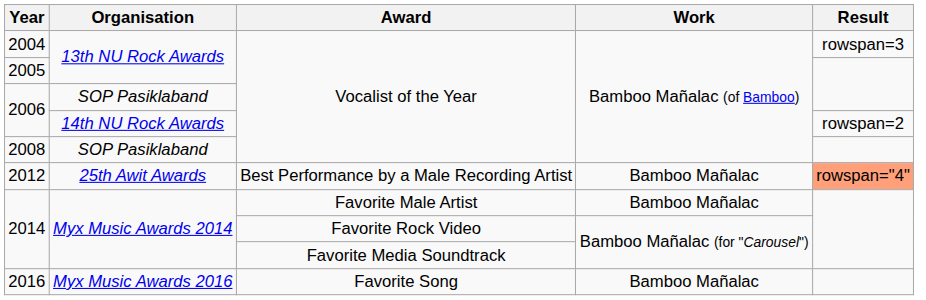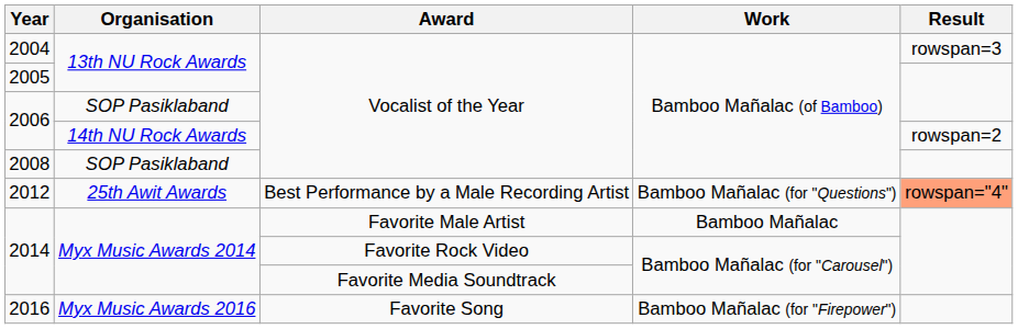2012 | Work: Bamboo Mañalac -> Bamboo Mañalac (for "Questions")
2016 | Work: Bamboo Mañalac -> Bamboo Mañalac (for "Firepower")
